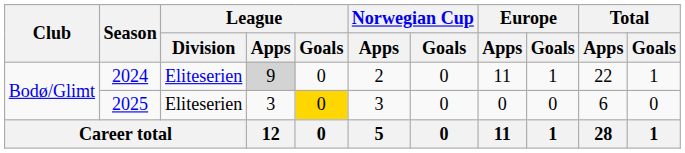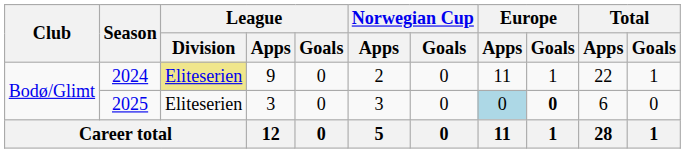2024 | League / Division: no background -> khaki background
2024 | League / Apps: lightgrey background -> no background
2025 | League / Goals: gold background -> no background
2025 | Europe / Apps: no background -> lightblue background
2025 | Europe / Goals: normal -> bold
